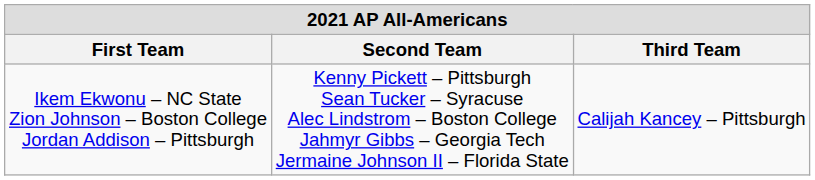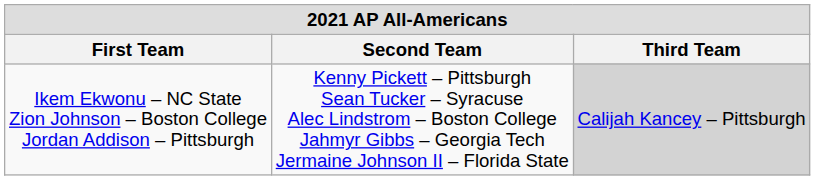row 3 | Third Team: no background -> lightgrey background
